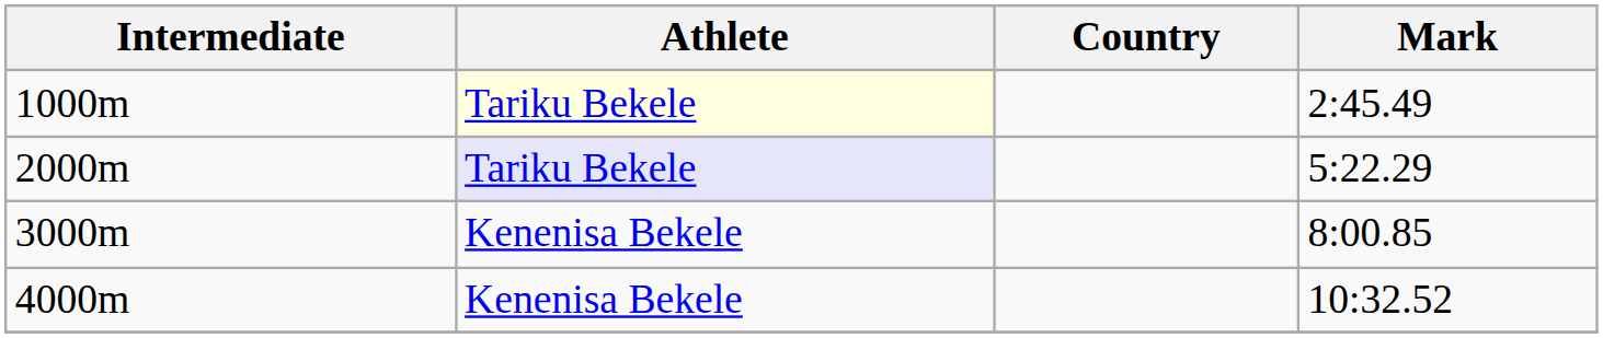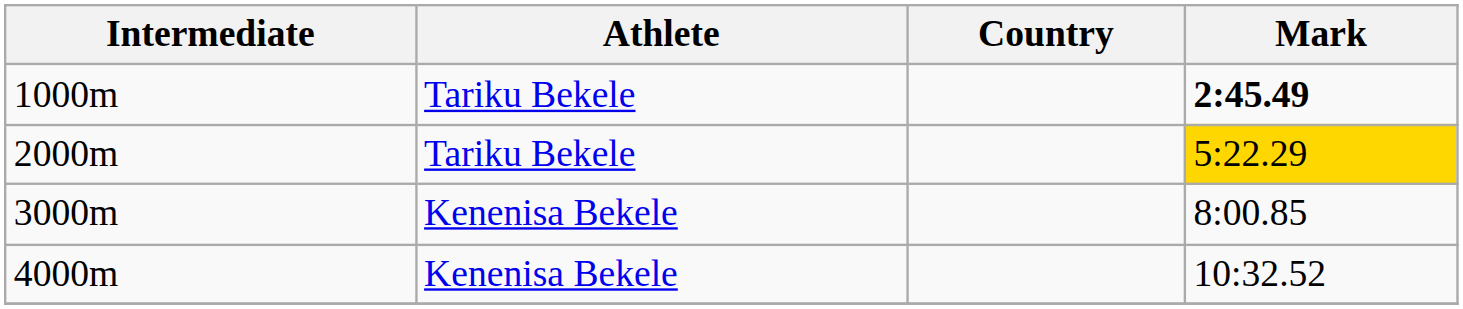1000m | Athlete: lightyellow background -> no background
1000m | Mark: normal -> bold
2000m | Athlete: lavender background -> no background
2000m | Mark: no background -> gold background
